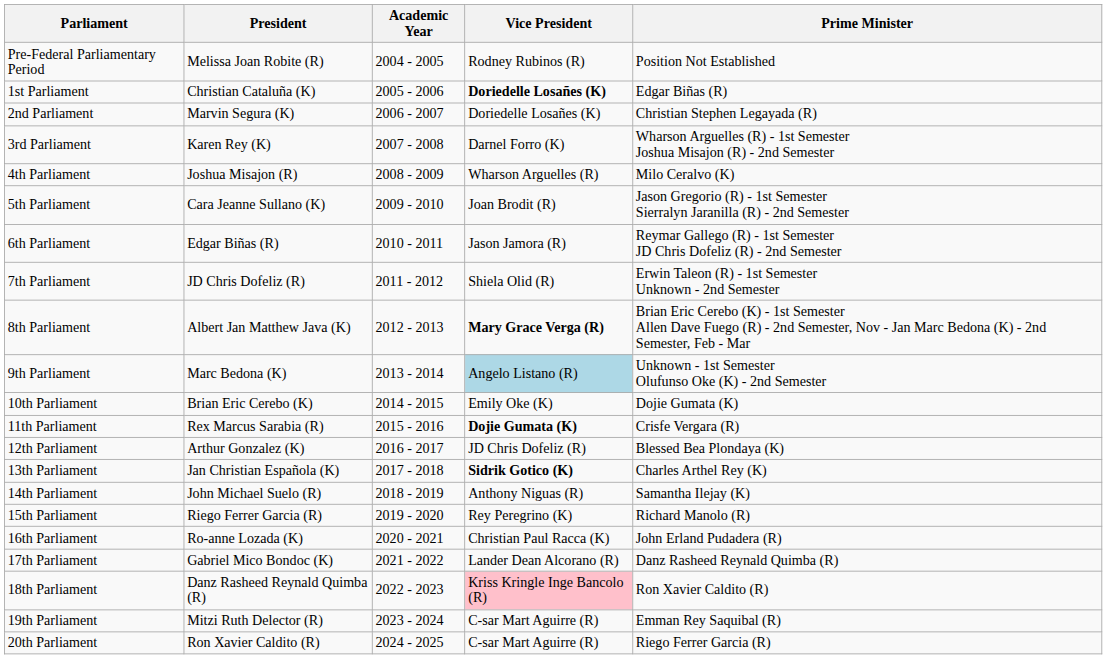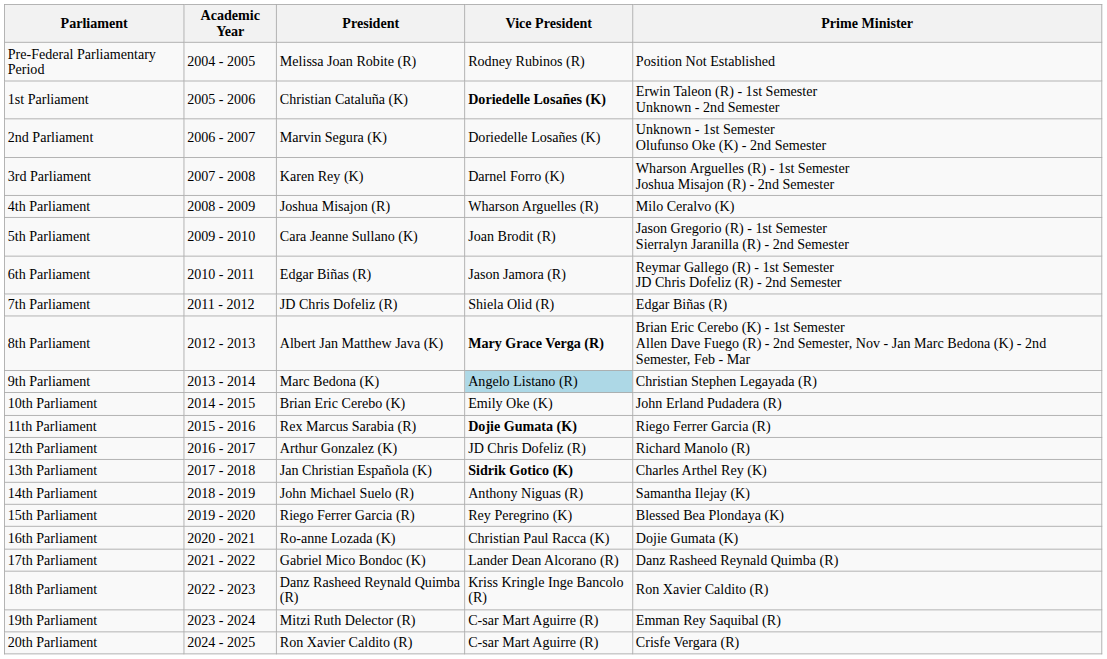columns swapped: Academic Year <-> President
1st Parliament | Prime Minister: Edgar Biñas (R) -> Erwin Taleon (R) - 1st Semester Unknown - 2nd Semester
2nd Parliament | Prime Minister: Christian Stephen Legayada (R) -> Unknown - 1st Semester Olufunso Oke (K) - 2nd Semester
7th Parliament | Prime Minister: Erwin Taleon (R) - 1st Semester Unknown - 2nd Semester -> Edgar Biñas (R)
9th Parliament | Prime Minister: Unknown - 1st Semester Olufunso Oke (K) - 2nd Semester -> Christian Stephen Legayada (R)
10th Parliament | Prime Minister: Dojie Gumata (K) -> John Erland Pudadera (R)
11th Parliament | Prime Minister: Crisfe Vergara (R) -> Riego Ferrer Garcia (R)
12th Parliament | Prime Minister: Blessed Bea Plondaya (K) -> Richard Manolo (R)
15th Parliament | Prime Minister: Richard Manolo (R) -> Blessed Bea Plondaya (K)
16th Parliament | Prime Minister: John Erland Pudadera (R) -> Dojie Gumata (K)
18th Parliament | Vice President: pink background -> no background
20th Parliament | Prime Minister: Riego Ferrer Garcia (R) -> Crisfe Vergara (R)
